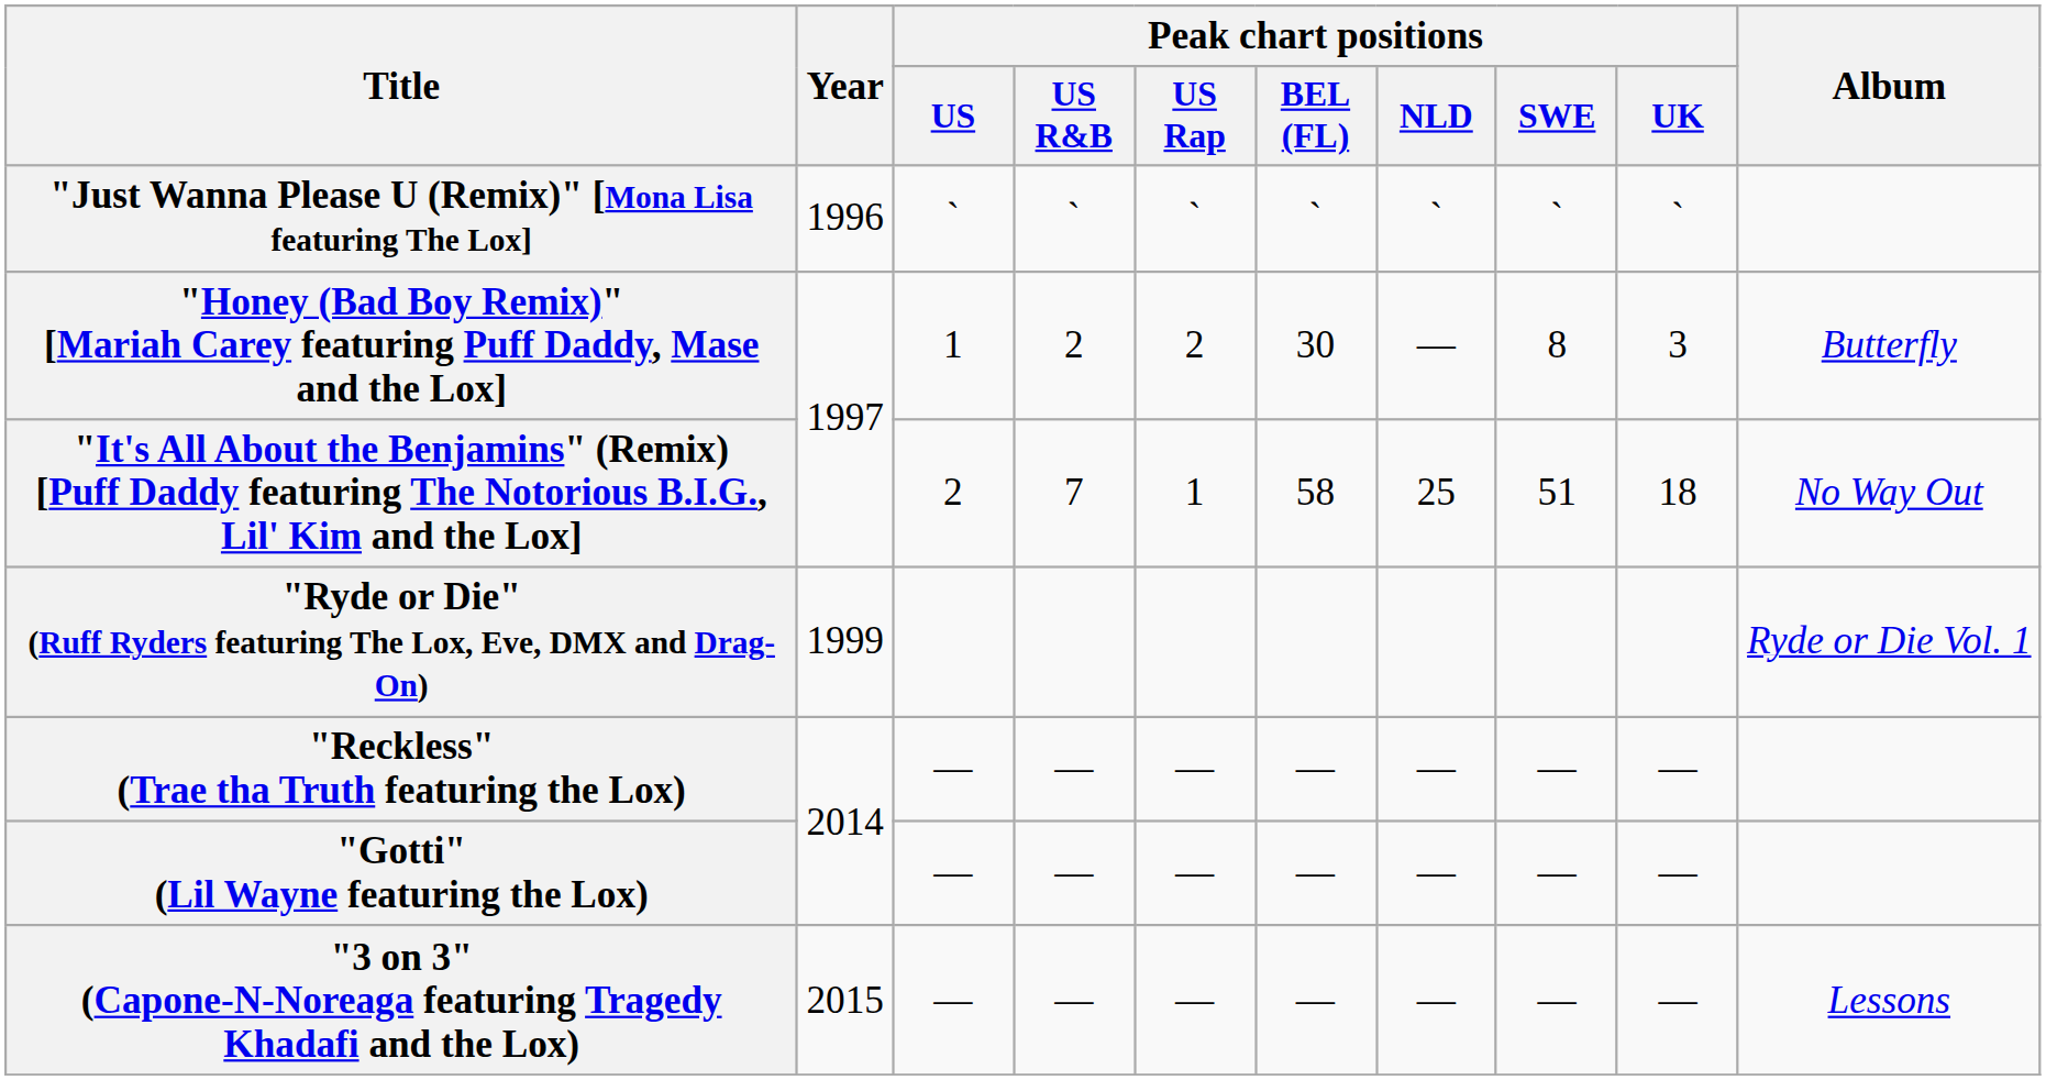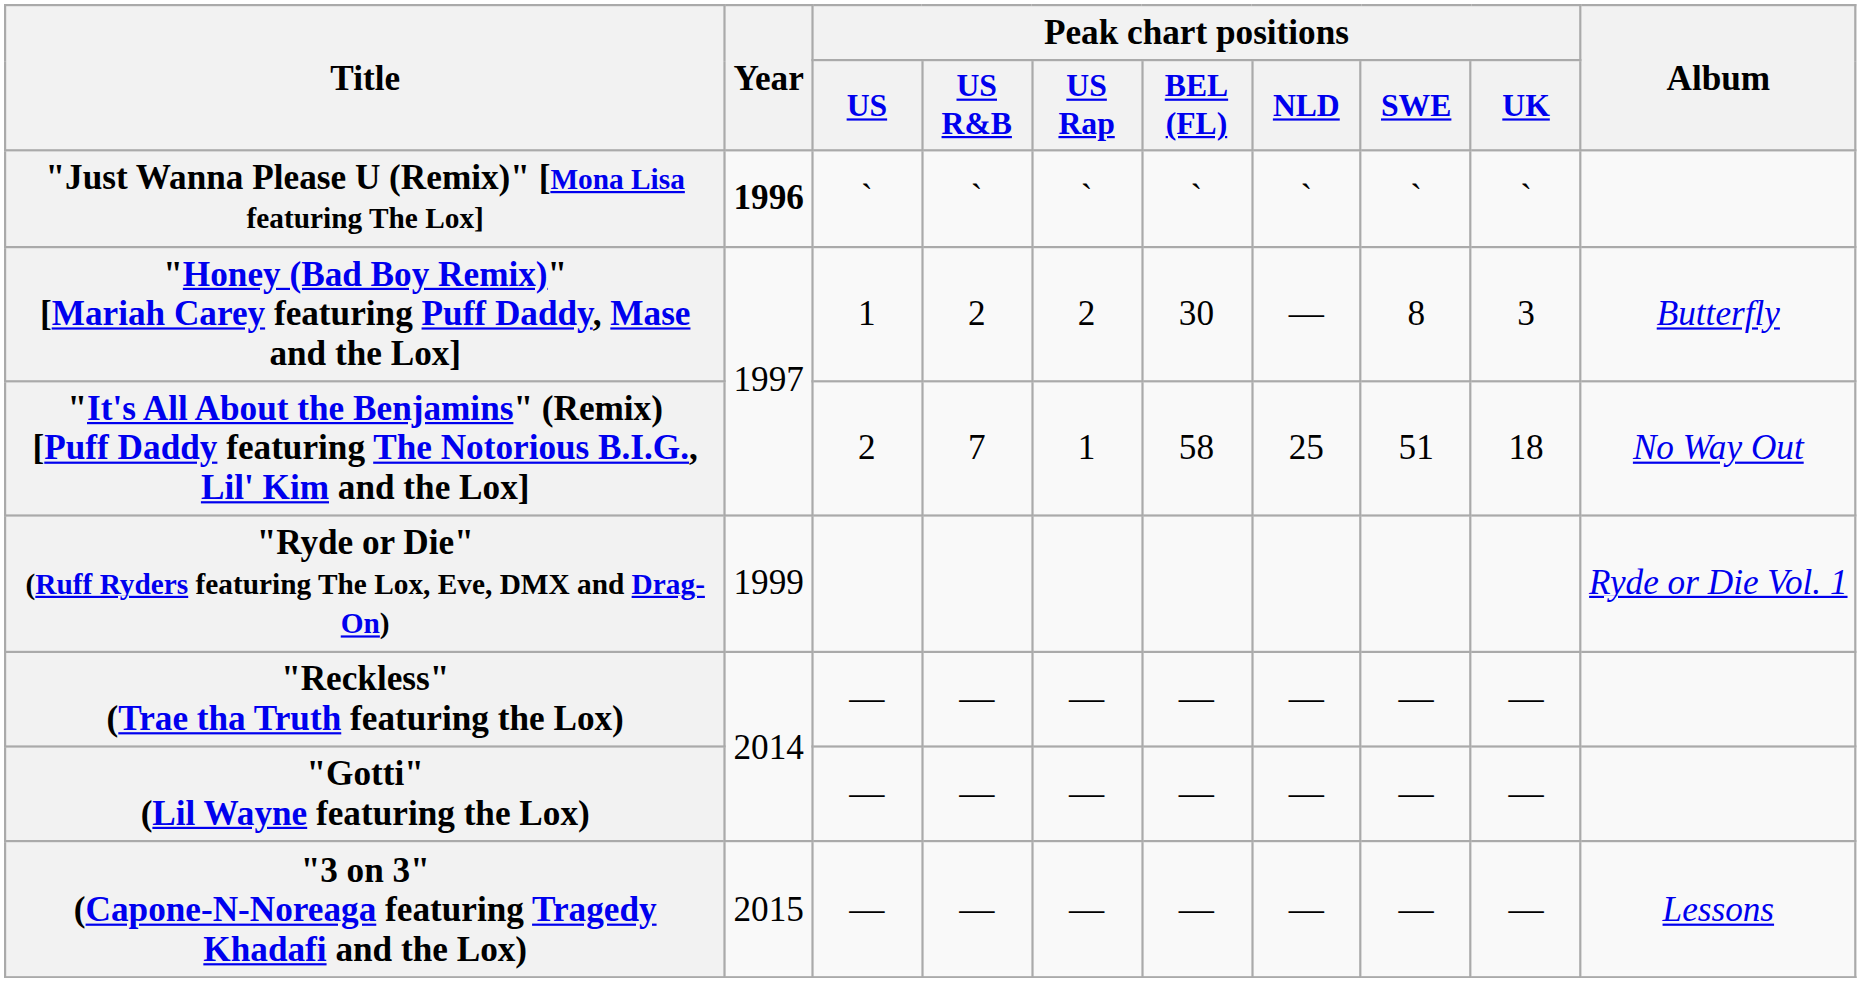"Just Wanna Please U (Remix)" [Mona Lisa featuring The Lox] | Year: normal -> bold
